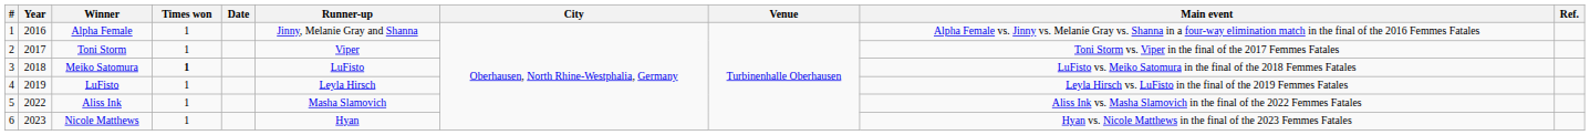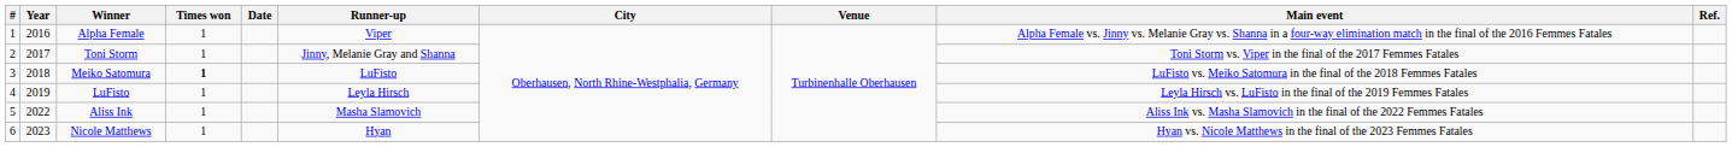Alpha Female | Runner-up: Jinny, Melanie Gray and Shanna -> Viper
Toni Storm | Runner-up: Viper -> Jinny, Melanie Gray and Shanna
